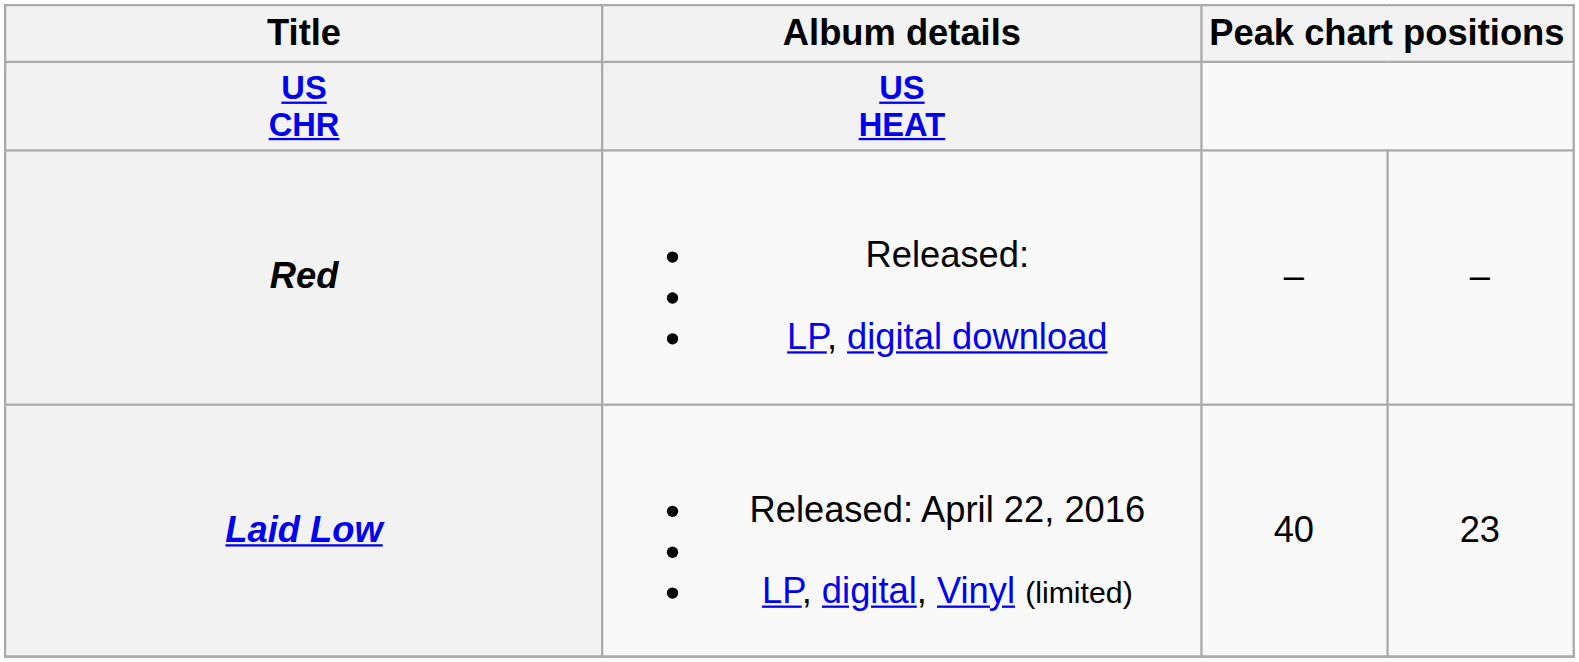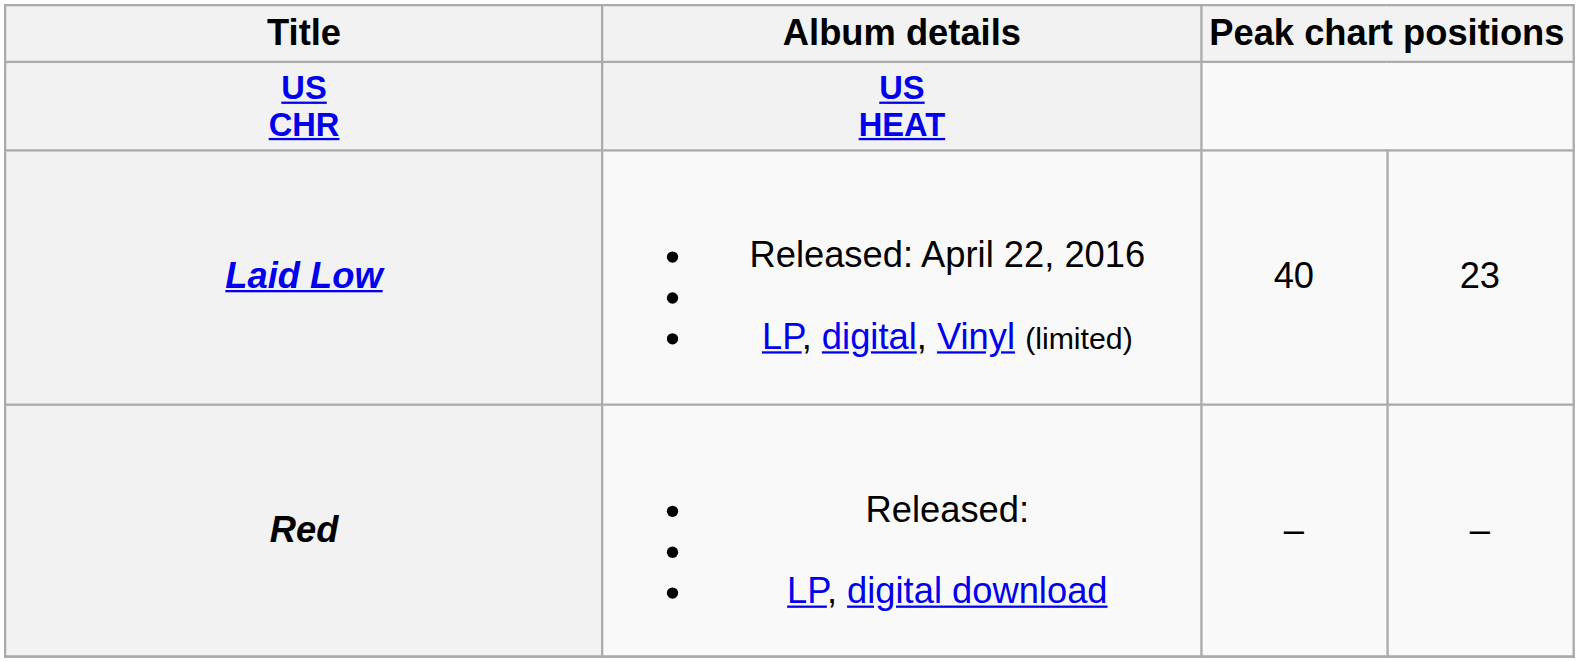rows swapped: Red <-> Laid Low
